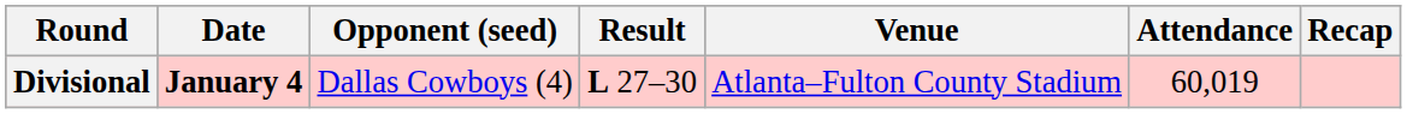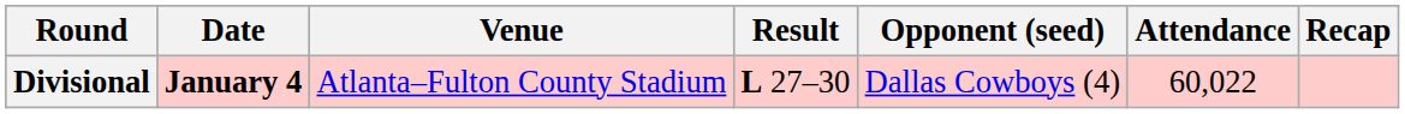columns swapped: Opponent (seed) <-> Venue
Divisional | Attendance: 60,019 -> 60,022
